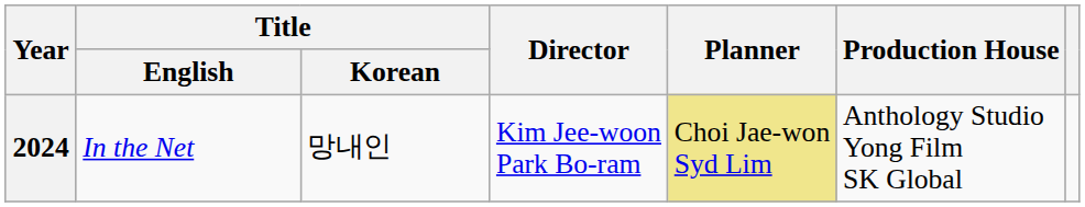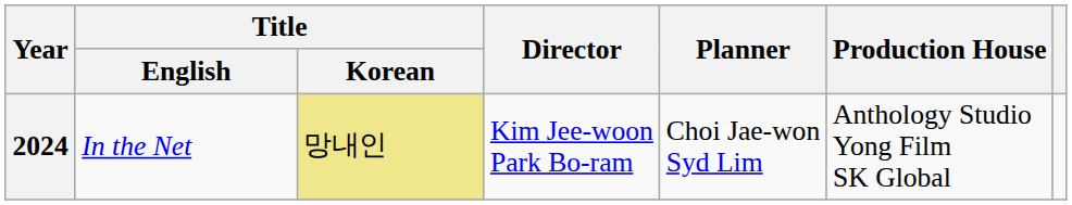2024 | Title / Korean: no background -> khaki background
2024 | Planner: khaki background -> no background
